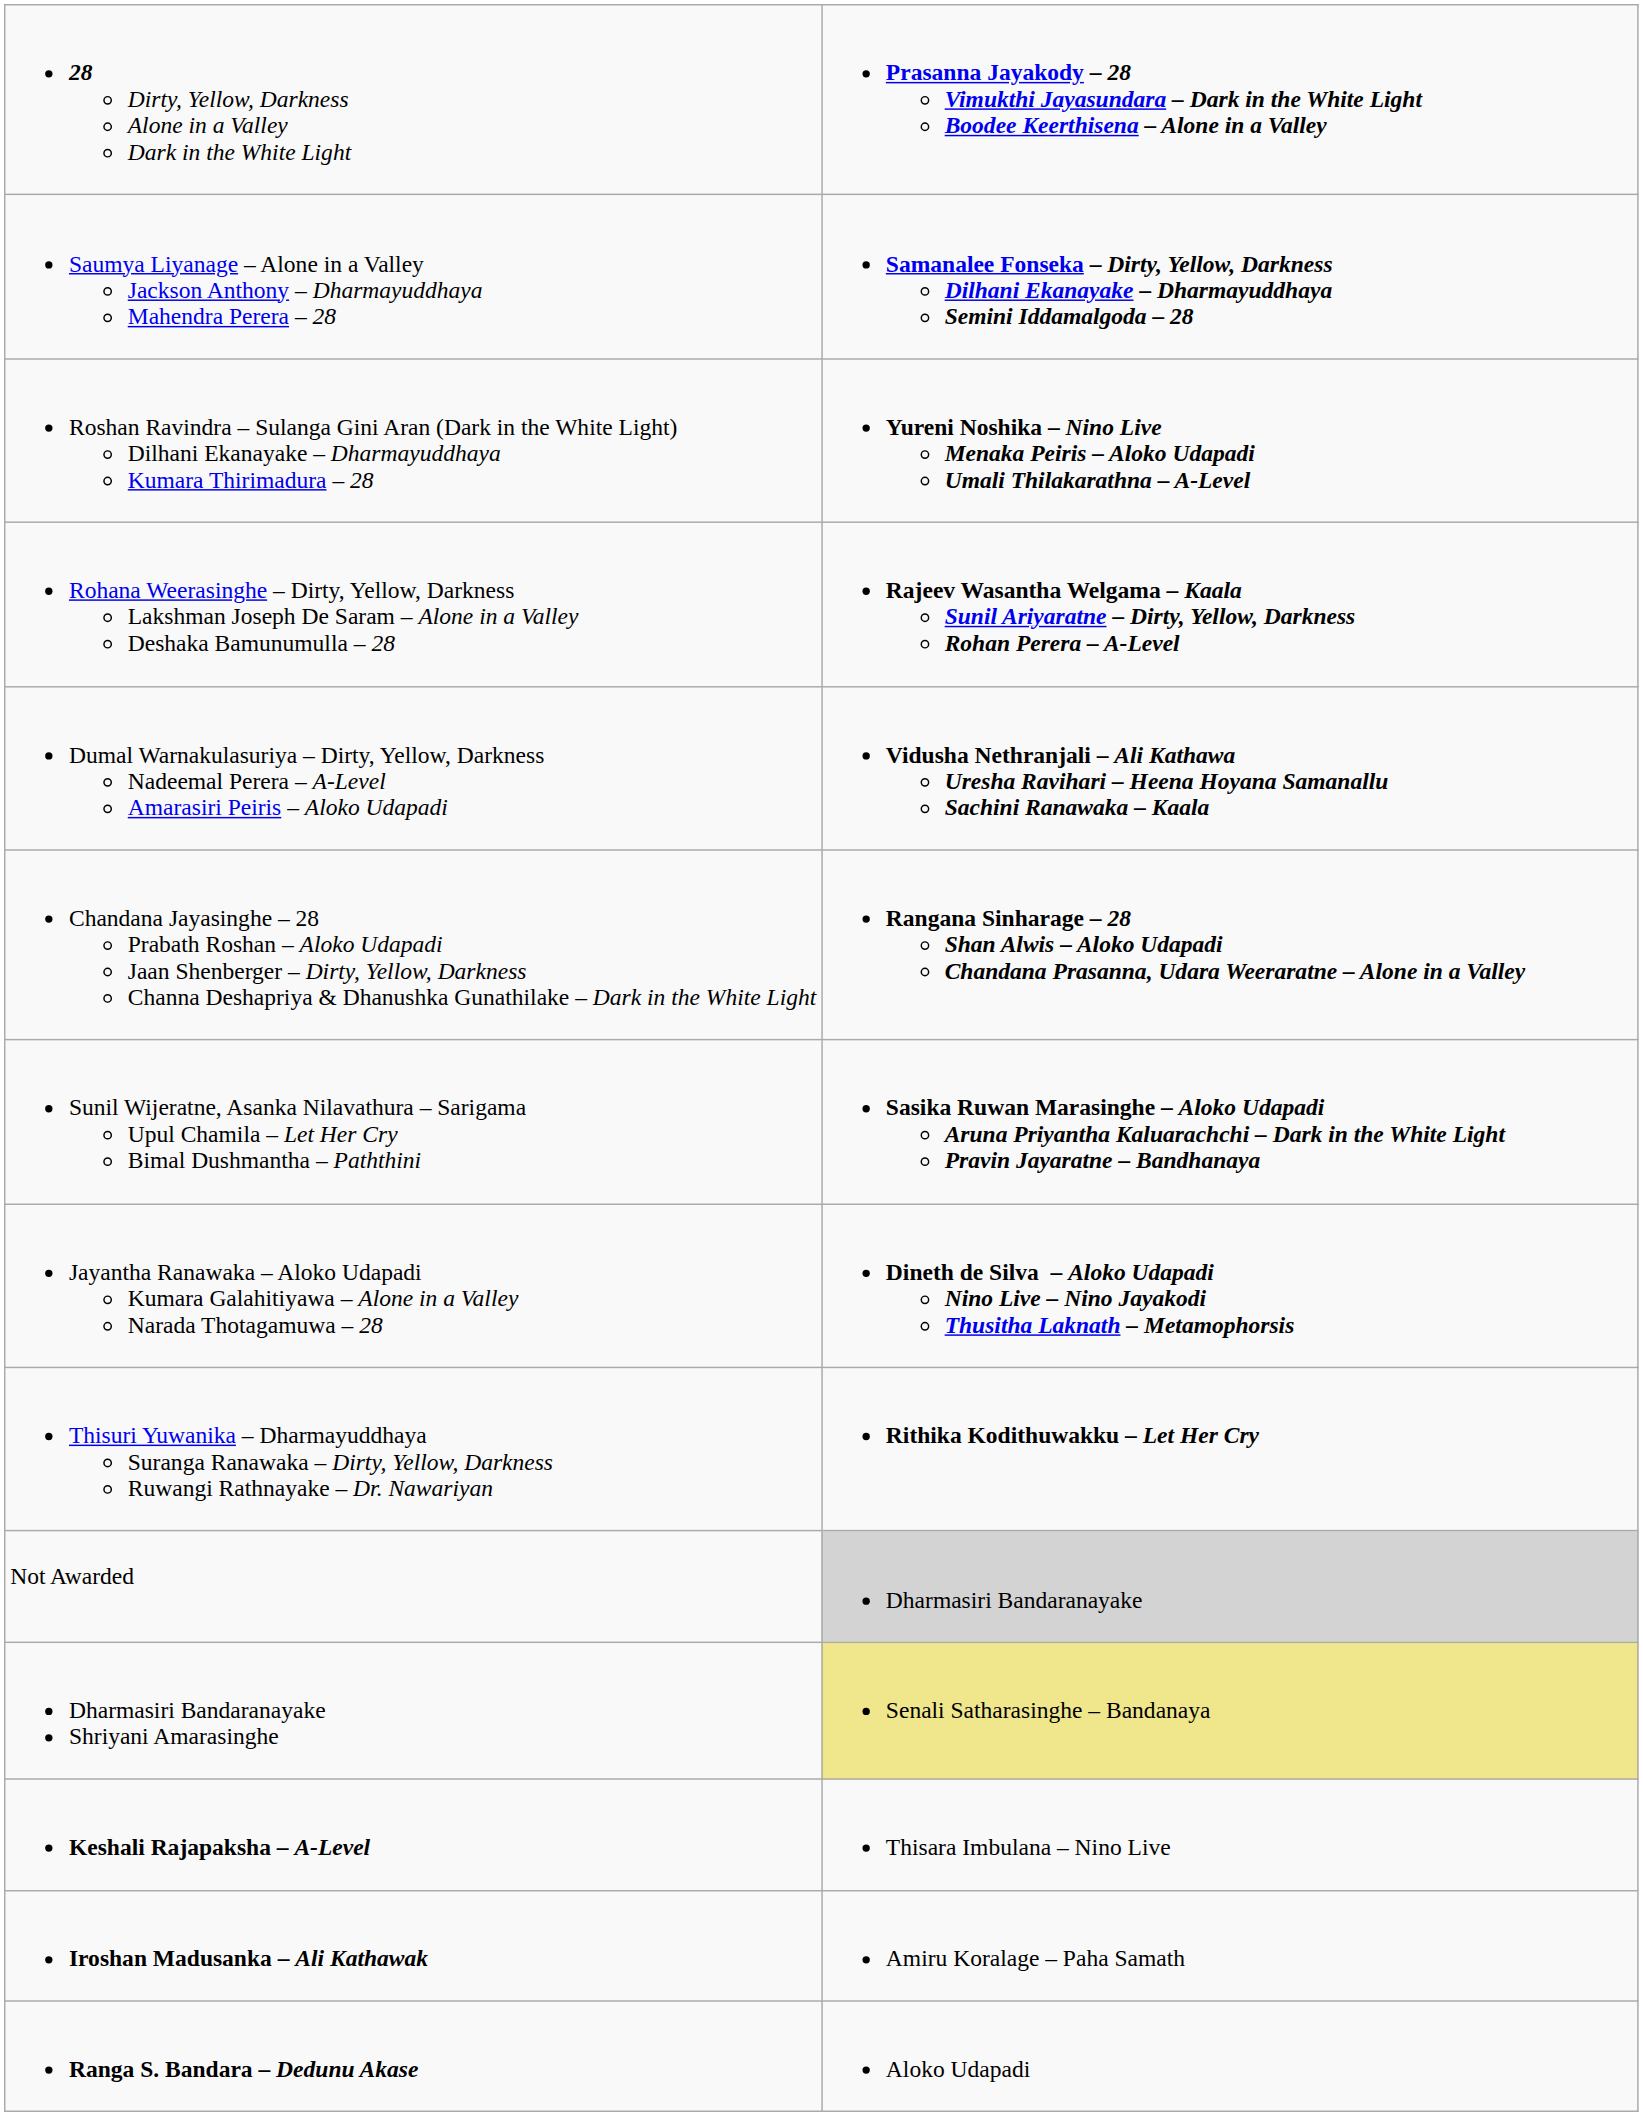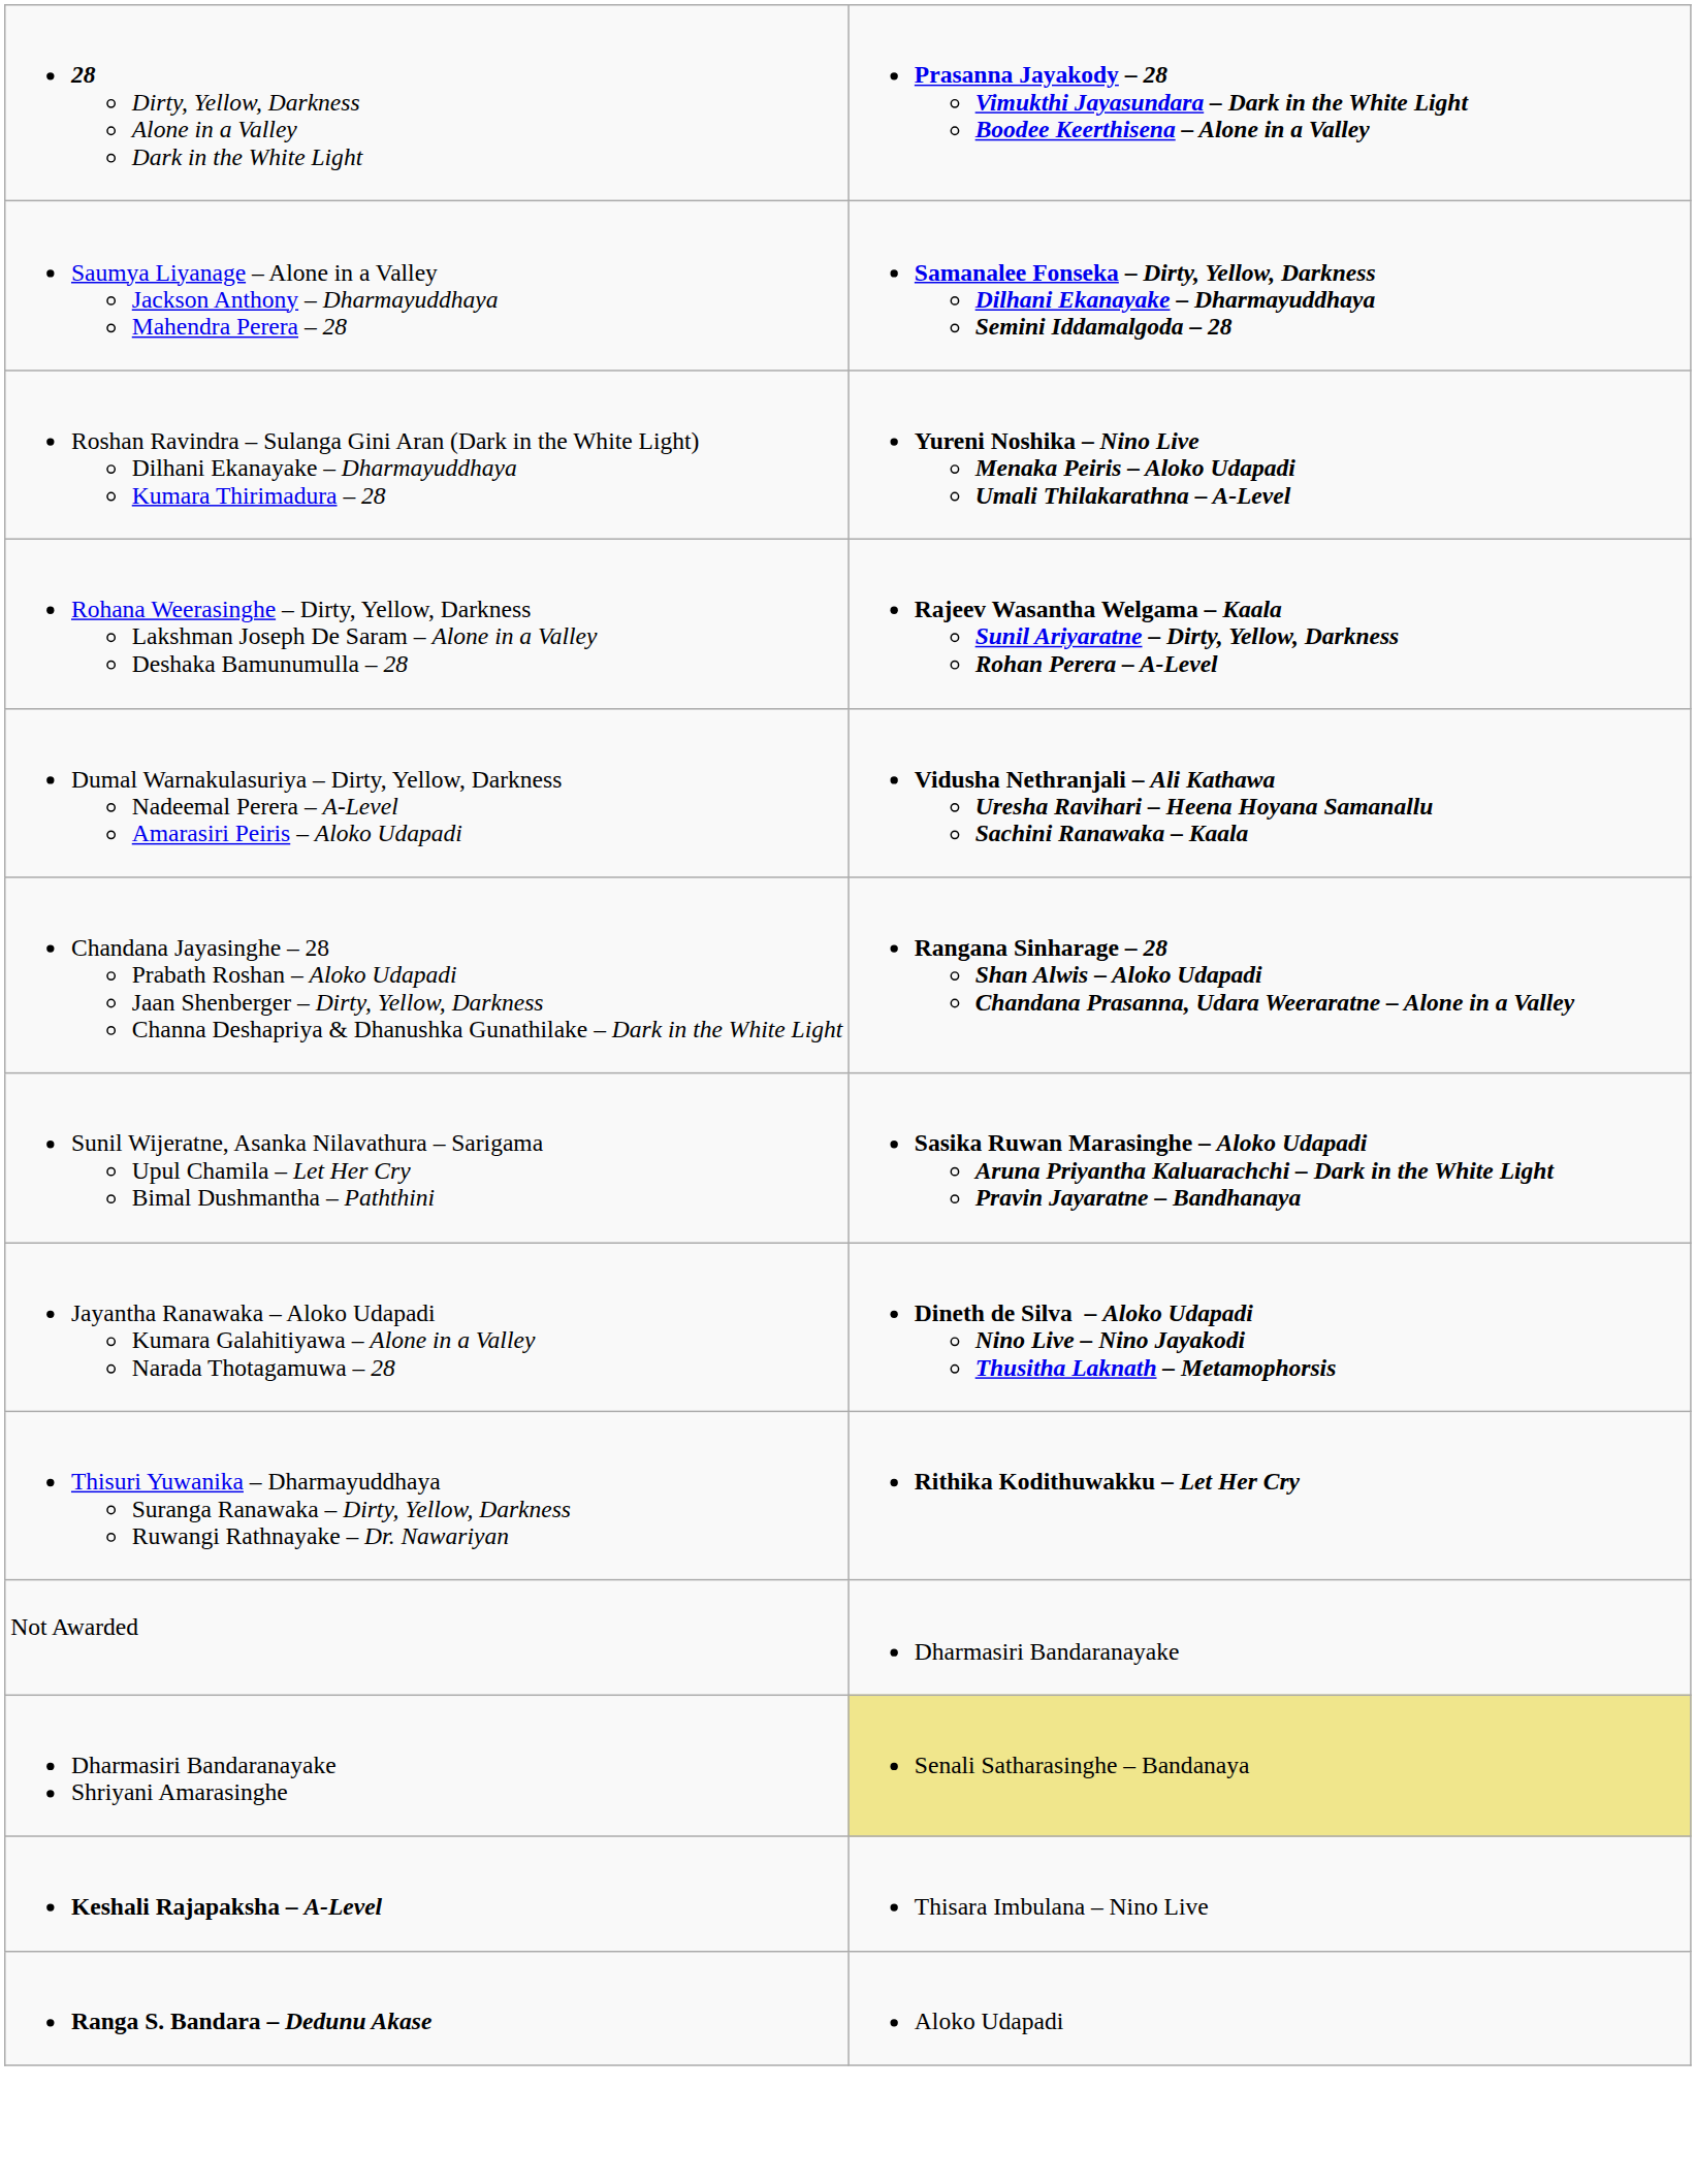Not Awarded | column 2: lightgrey background -> no background
- row: Iroshan Madusanka – Ali Kathawak | Amiru Koralage – Paha Samath
